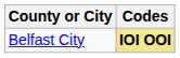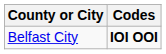Belfast City | Codes: khaki background -> no background
